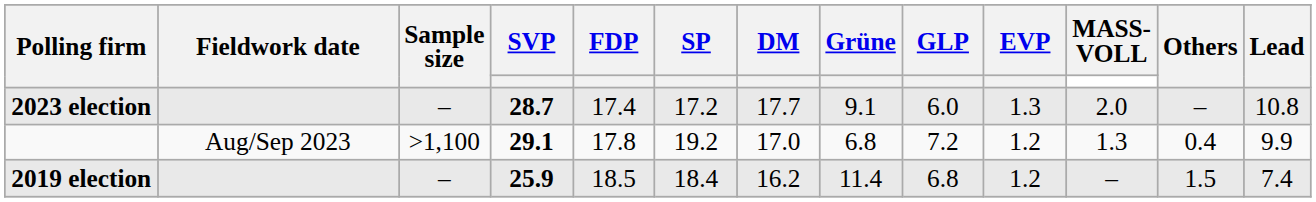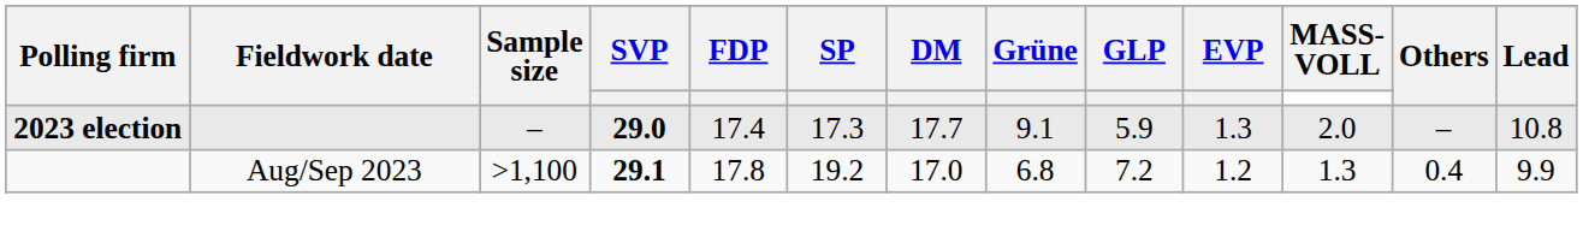2023 election | SVP: 28.7 -> 29.0
2023 election | SP: 17.2 -> 17.3
2023 election | GLP: 6.0 -> 5.9
- row: 2019 election | – | 25.9 | 18.5 | 18.4 | 16.2 | 11.4 | 6.8 | 1.2 | – | 1.5 | 7.4
